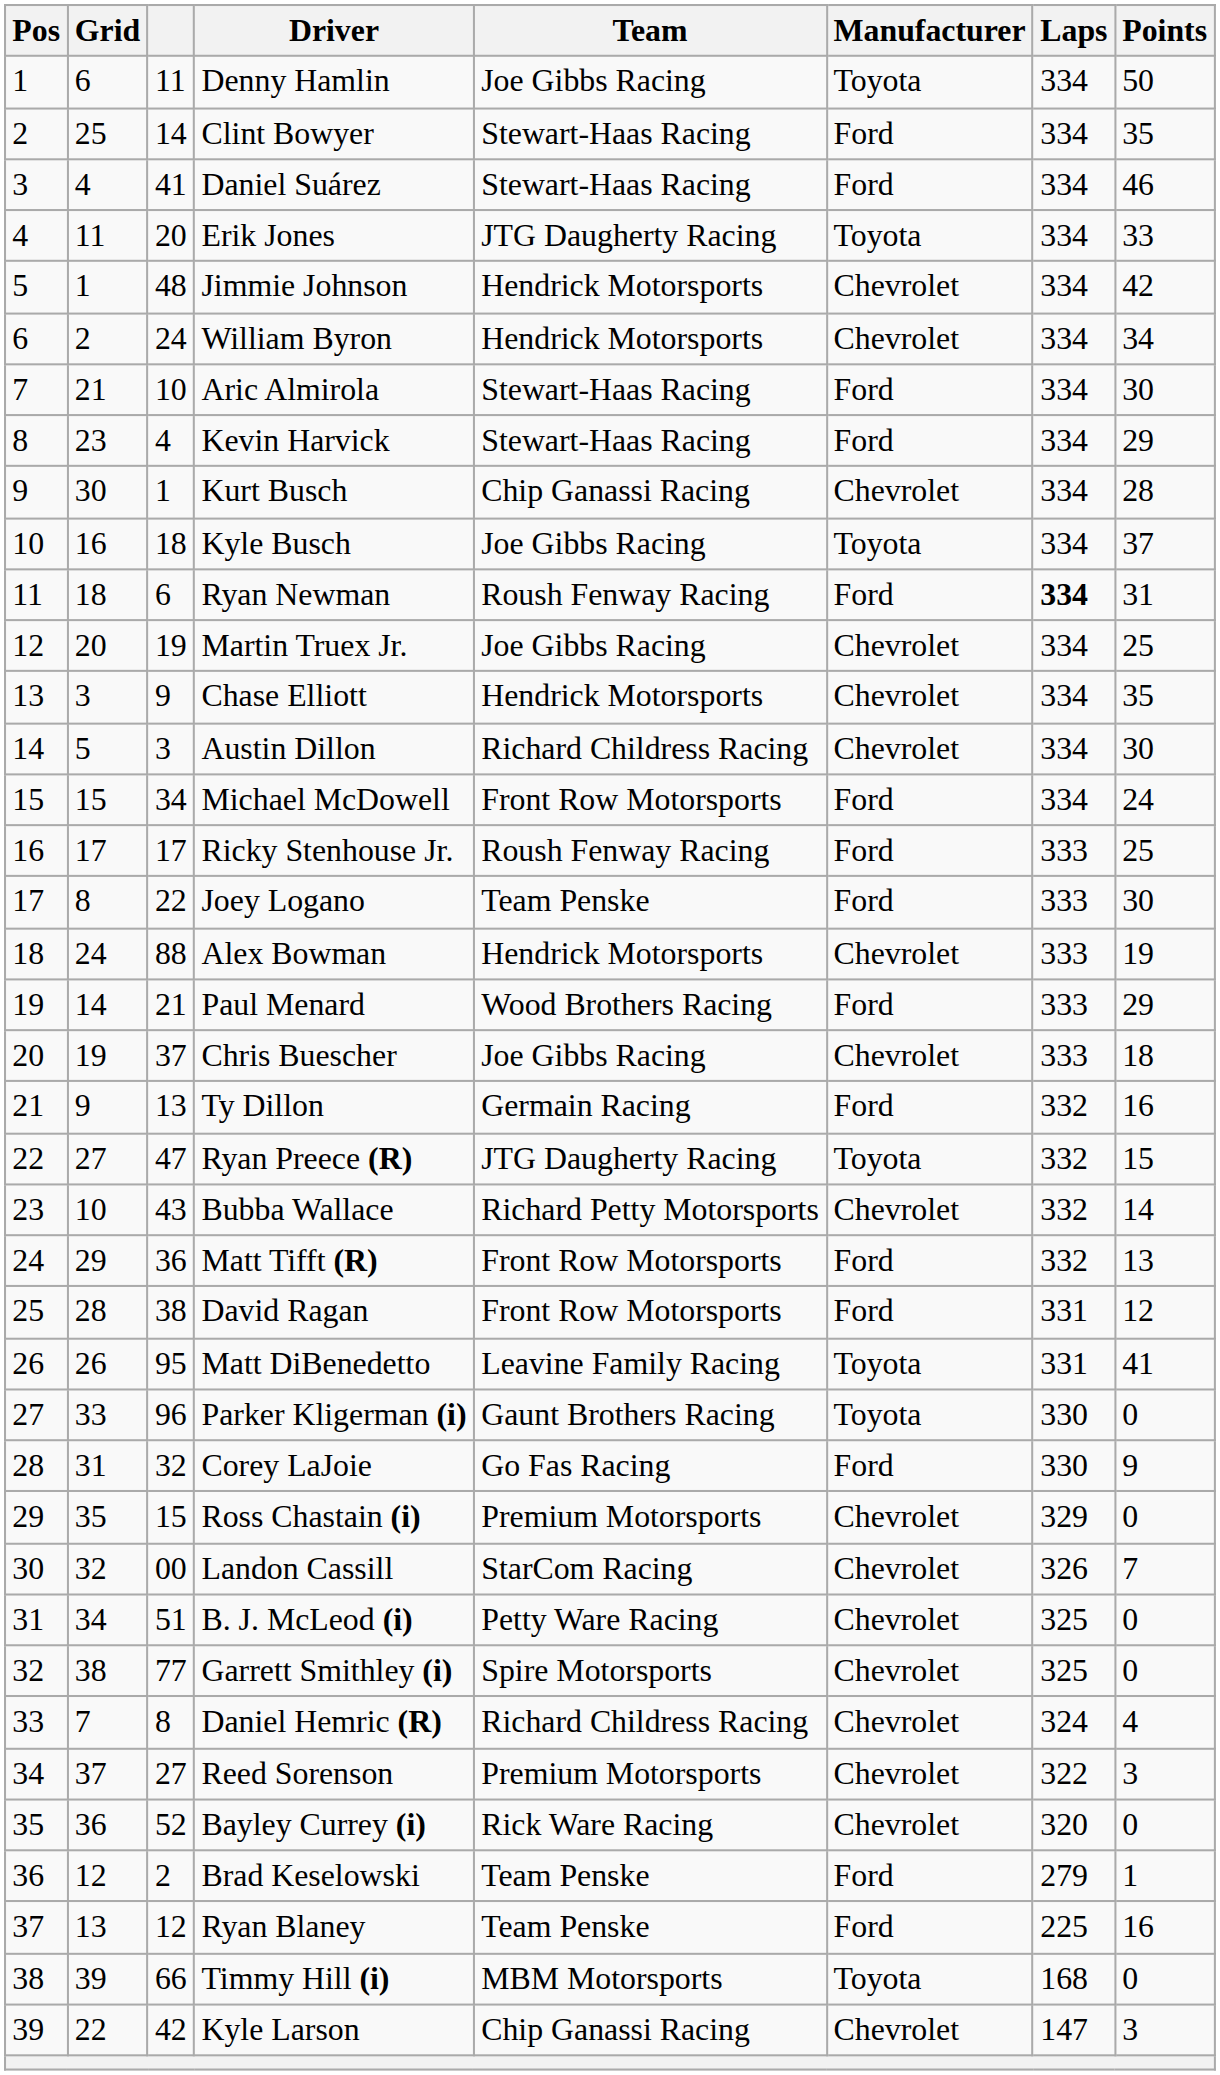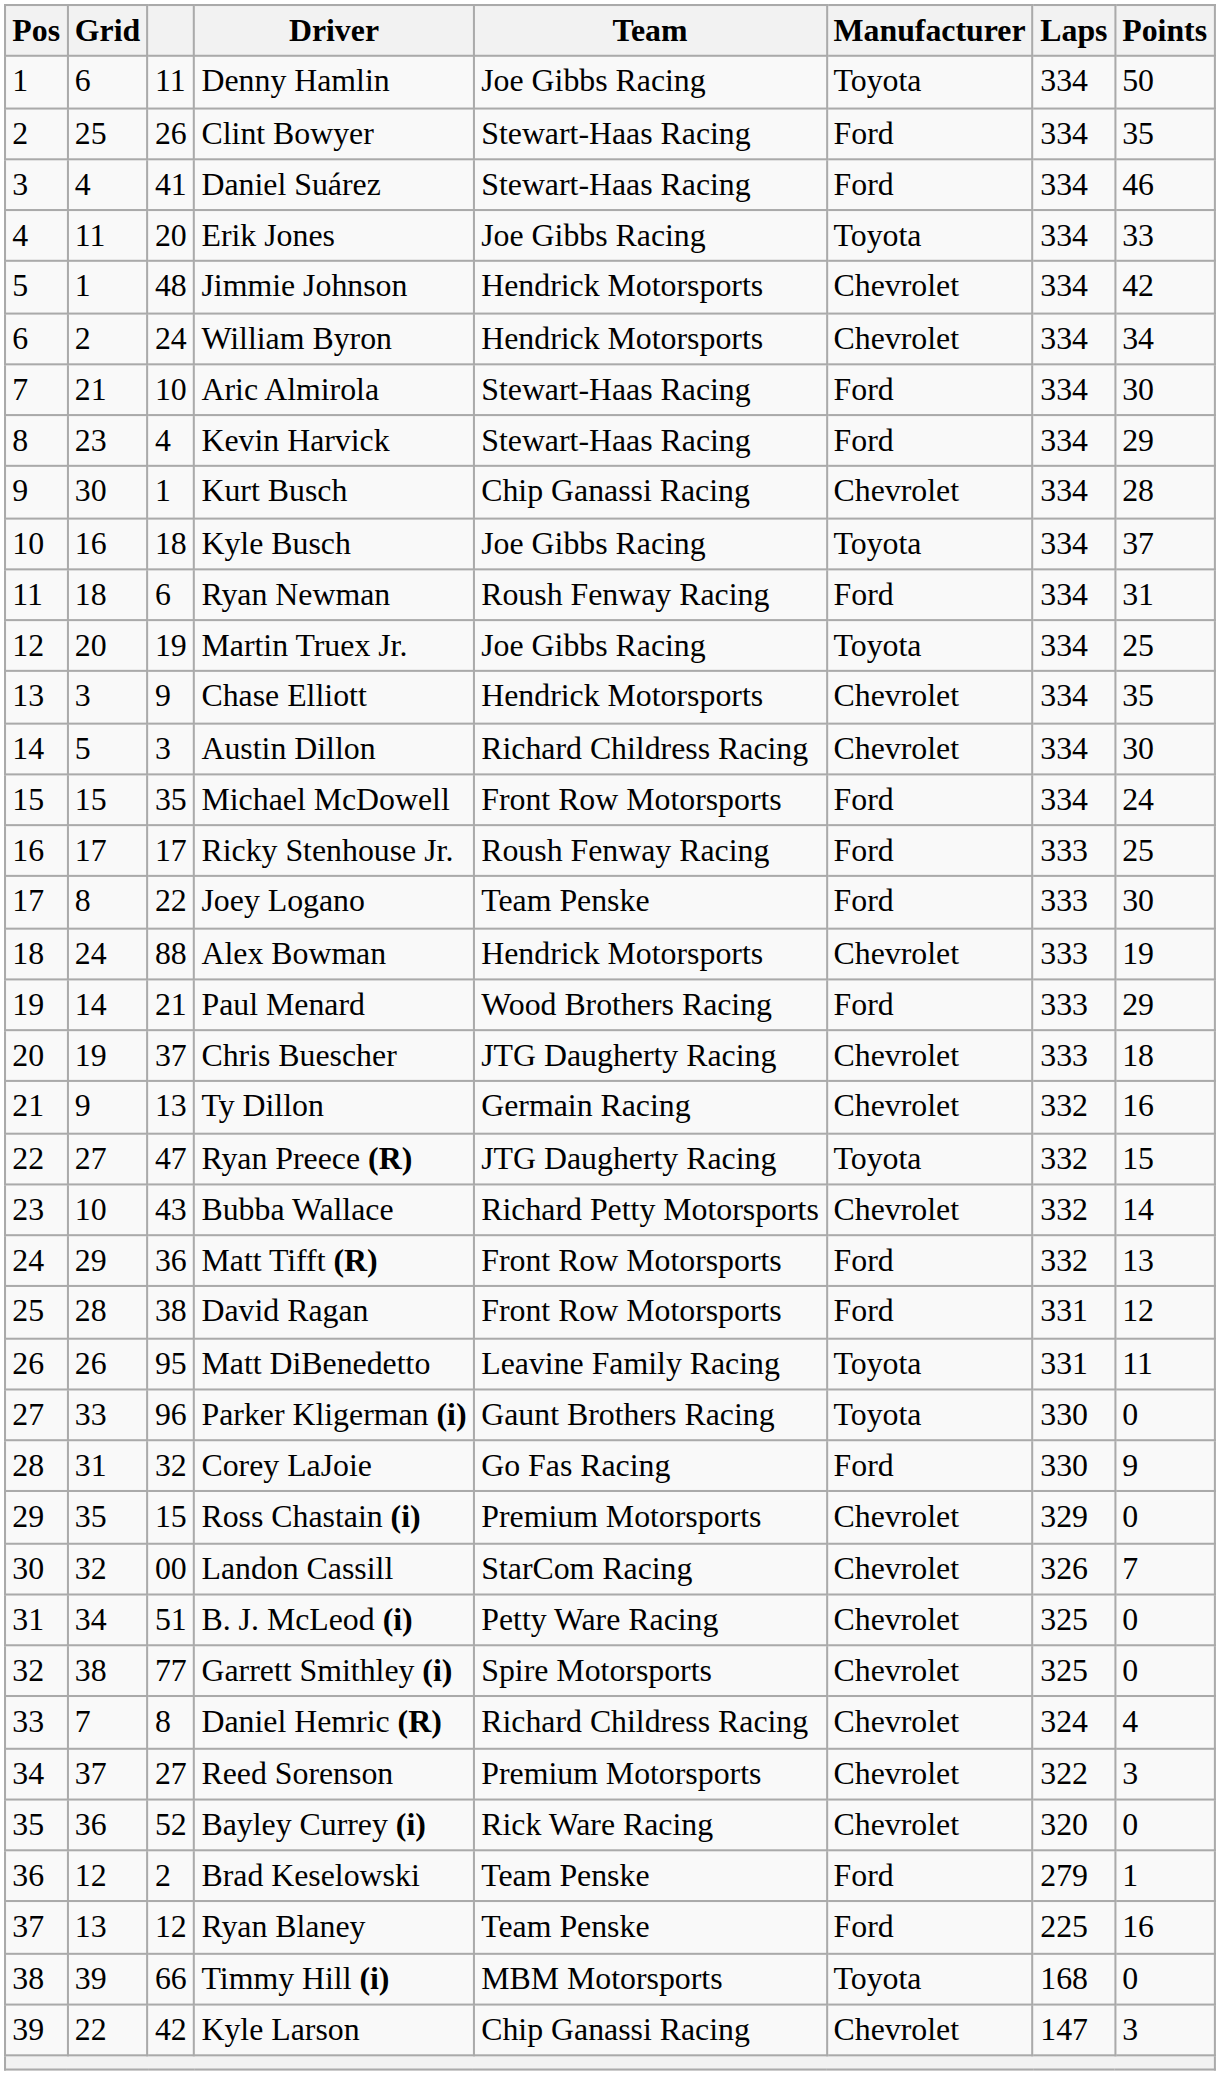Clint Bowyer | column 3: 14 -> 26
Erik Jones | Team: JTG Daugherty Racing -> Joe Gibbs Racing
Ryan Newman | Laps: bold -> normal
Martin Truex Jr. | Manufacturer: Chevrolet -> Toyota
Michael McDowell | column 3: 34 -> 35
Chris Buescher | Team: Joe Gibbs Racing -> JTG Daugherty Racing
Ty Dillon | Manufacturer: Ford -> Chevrolet
Matt DiBenedetto | Points: 41 -> 11
